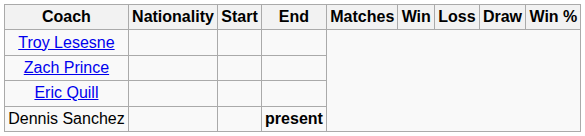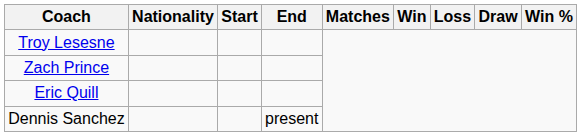Dennis Sanchez | End: bold -> normal
